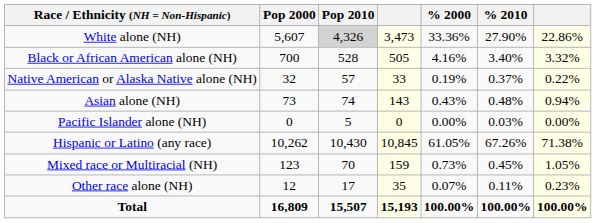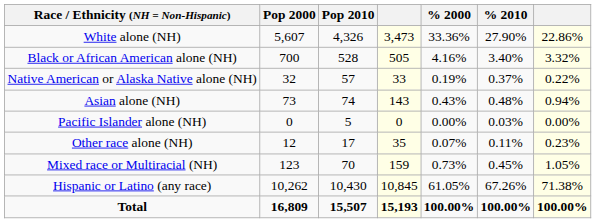White alone (NH) | Pop 2010: lightgrey background -> no background
rows swapped: Other race alone (NH) <-> Hispanic or Latino (any race)
